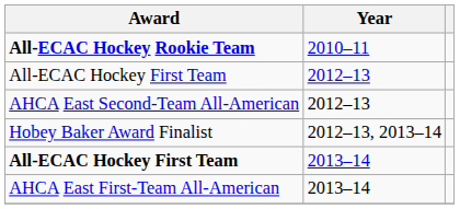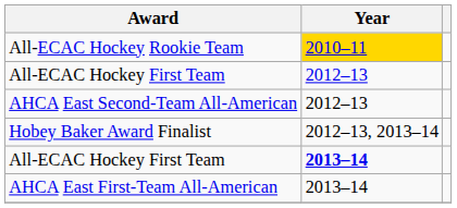All-ECAC Hockey Rookie Team | Award: bold -> normal
All-ECAC Hockey Rookie Team | Year: no background -> gold background
All-ECAC Hockey First Team / 2013–14 | Award: bold -> normal
All-ECAC Hockey First Team / 2013–14 | Year: normal -> bold
